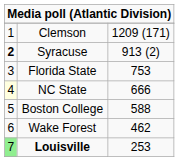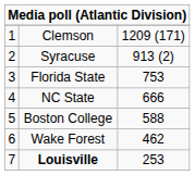Syracuse | column 1: bold -> normal
NC State | column 1: lightyellow background -> no background
Louisville | column 1: lightgreen background -> no background
